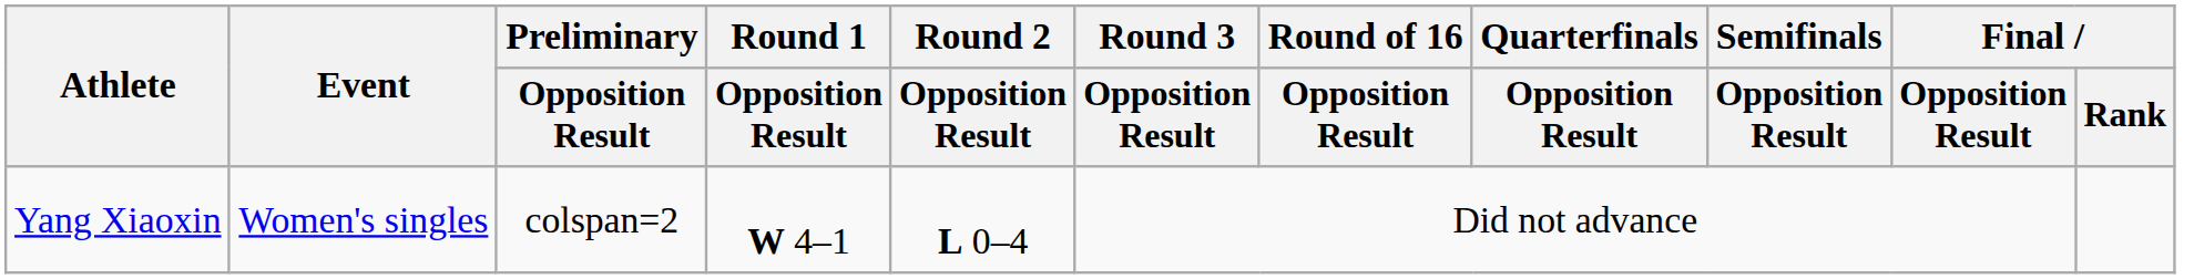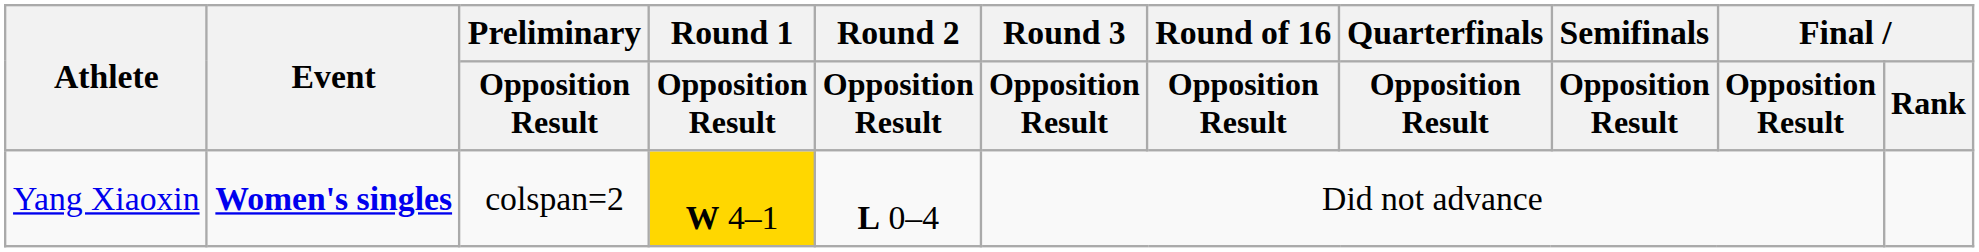Yang Xiaoxin | Event: normal -> bold
Yang Xiaoxin | Round 1 / Opposition Result: no background -> gold background
